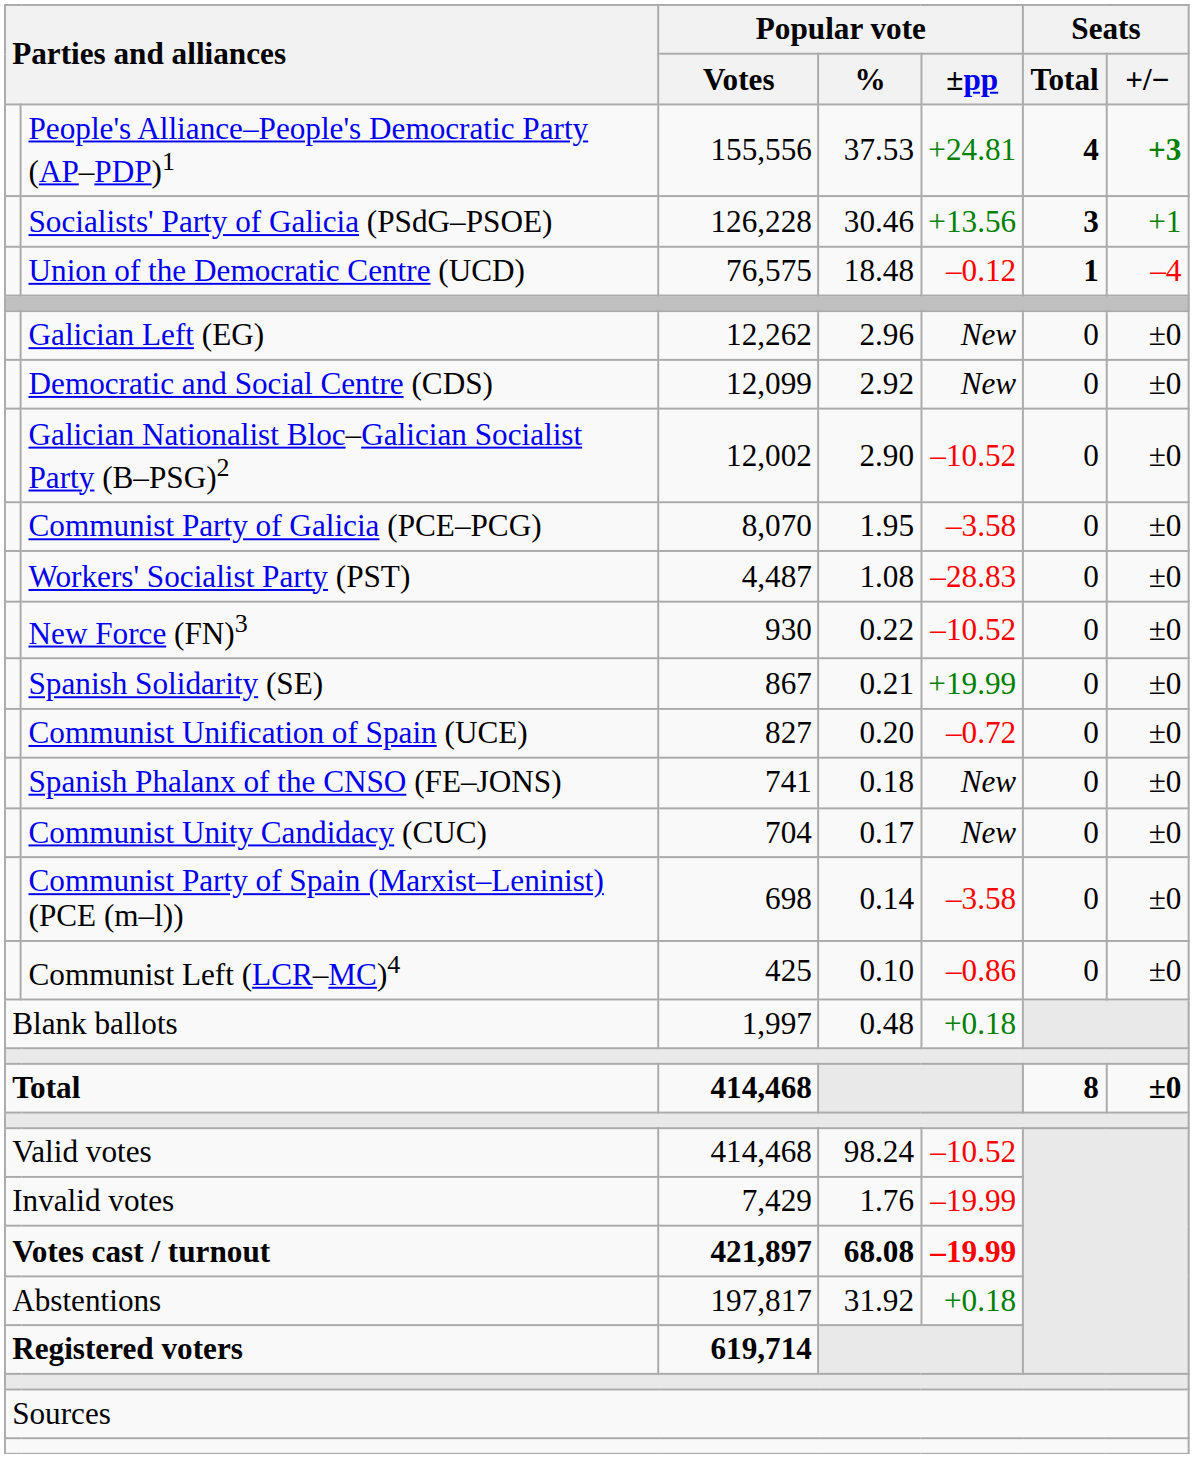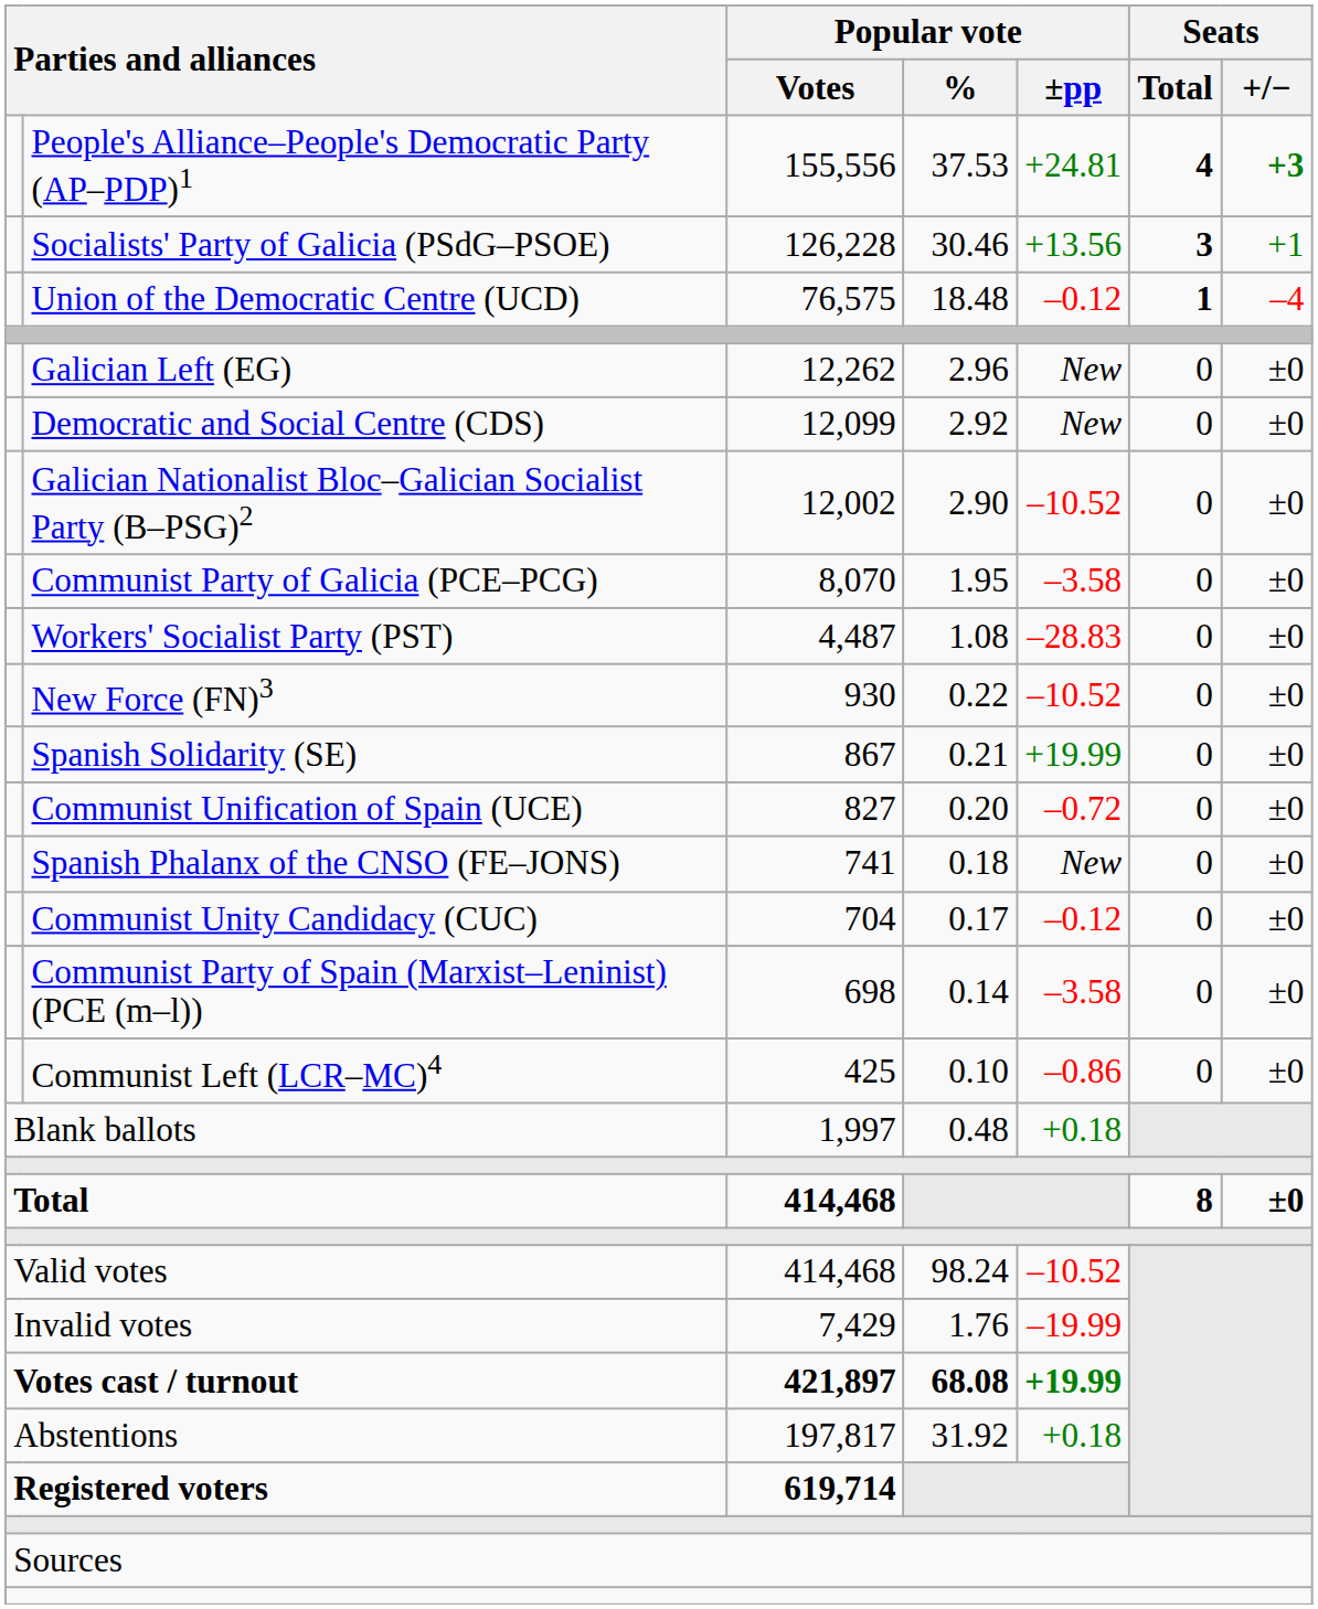Communist Unity Candidacy (CUC) | Popular vote / ±pp: New -> –0.12
Votes cast / turnout | Popular vote / ±pp: –19.99 -> +19.99
